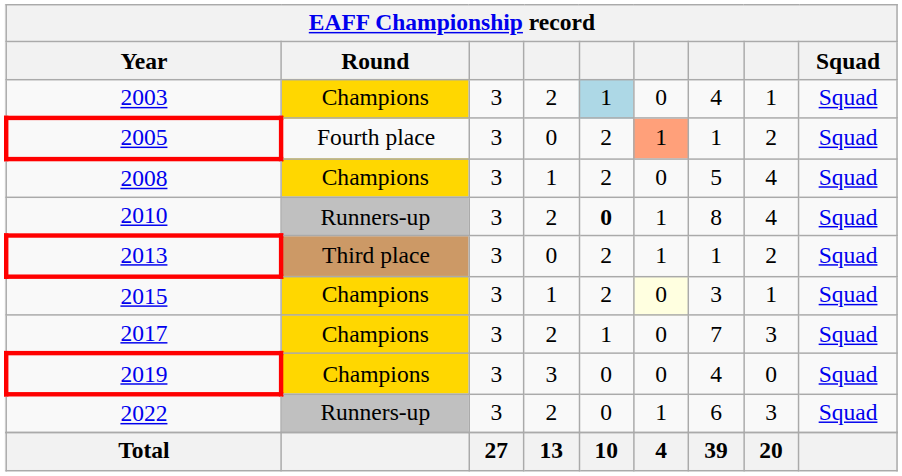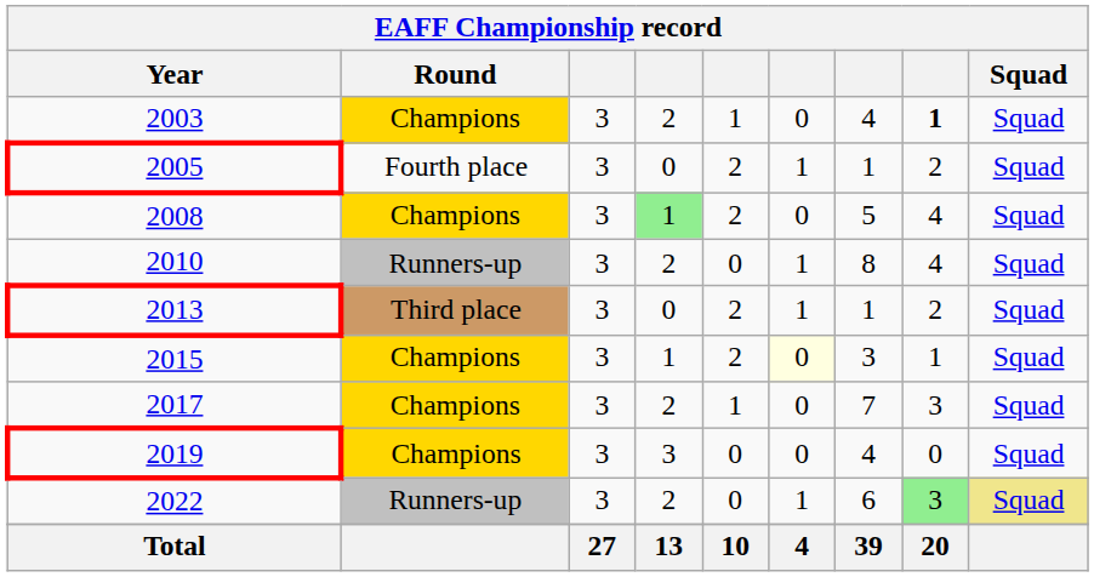2003 | column 5: lightblue background -> no background
2003 | column 8: normal -> bold
2005 | column 6: lightsalmon background -> no background
2008 | column 4: no background -> lightgreen background
2010 | column 5: bold -> normal
2022 | column 8: no background -> lightgreen background
2022 | Squad: no background -> khaki background
